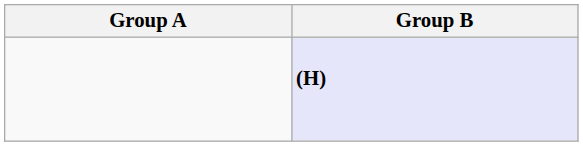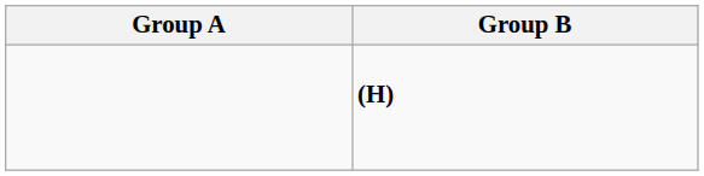row 2 | Group B: lavender background -> no background
